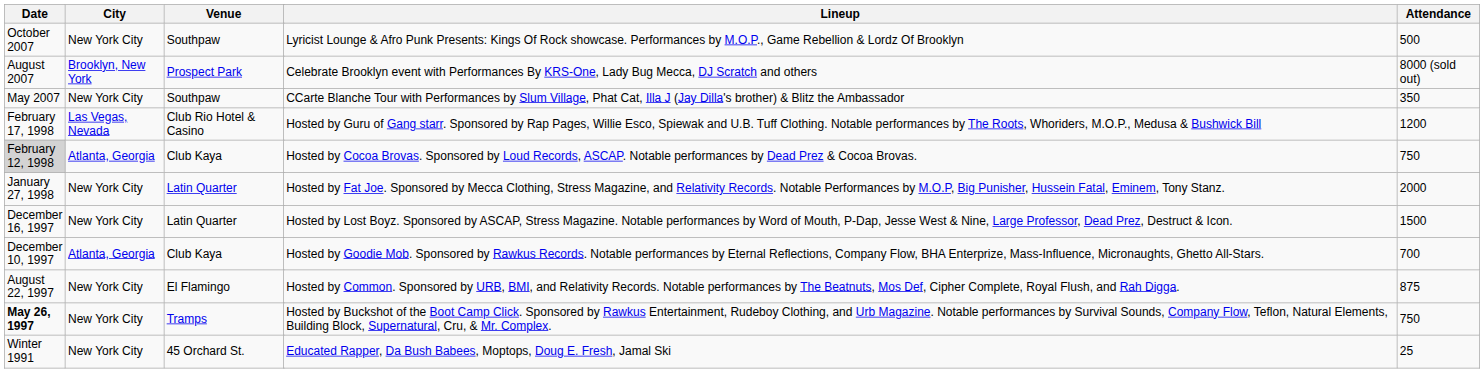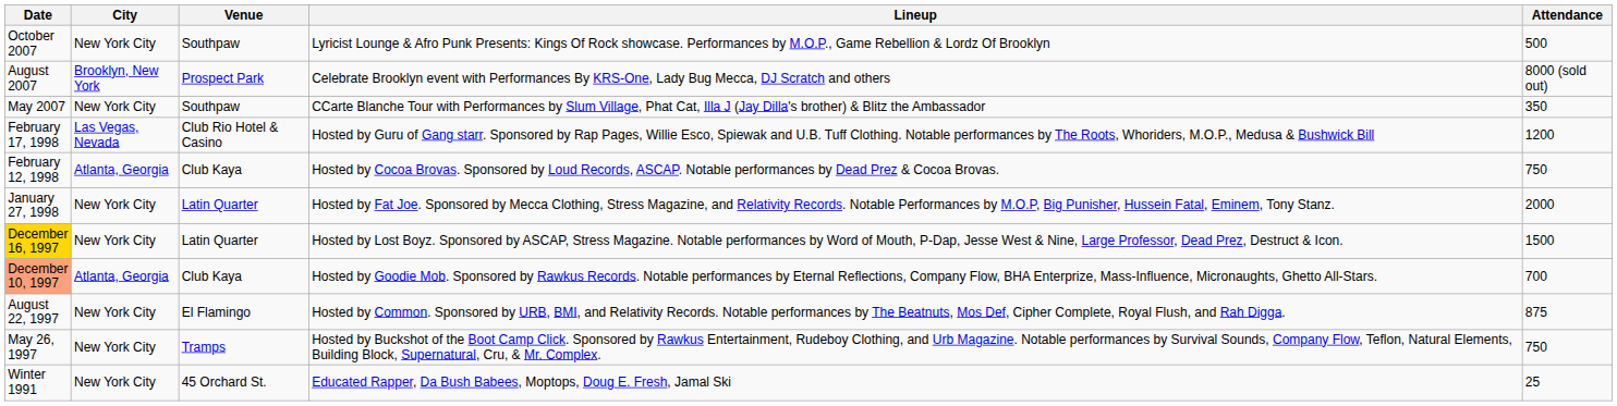February 12, 1998 | Date: lightgrey background -> no background
December 16, 1997 | Date: no background -> gold background
December 10, 1997 | Date: no background -> lightsalmon background
May 26, 1997 | Date: bold -> normal
